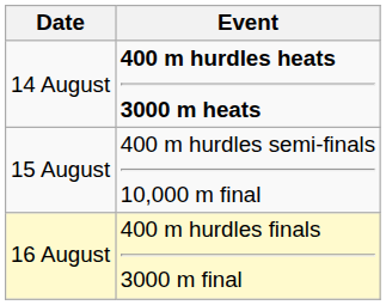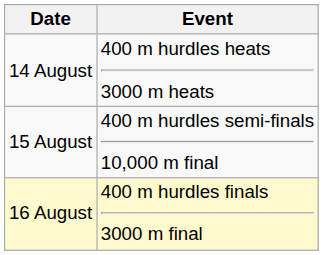14 August | Event: bold -> normal
